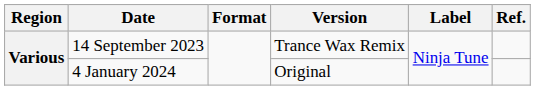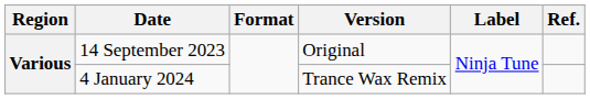14 September 2023 | Version: Trance Wax Remix -> Original
4 January 2024 | Version: Original -> Trance Wax Remix
